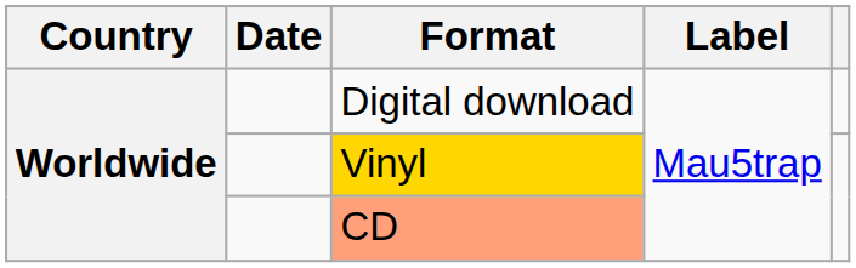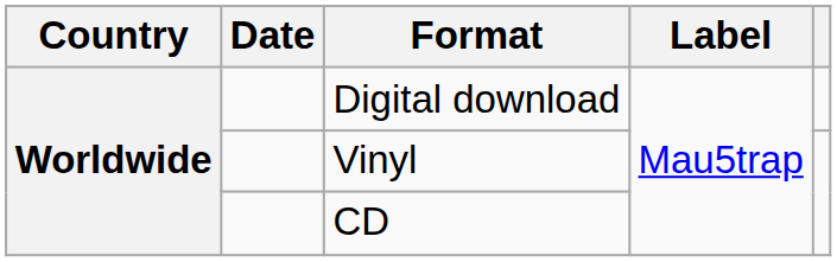Vinyl | Format: gold background -> no background
CD | Format: lightsalmon background -> no background
